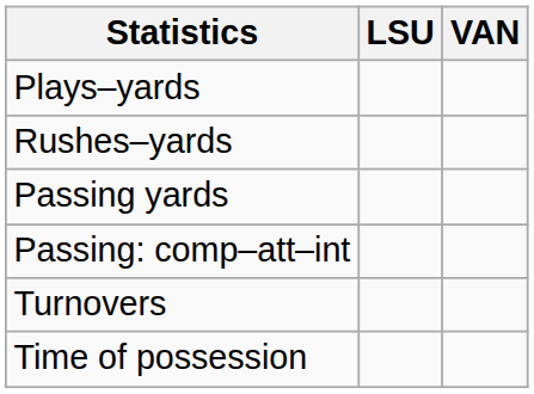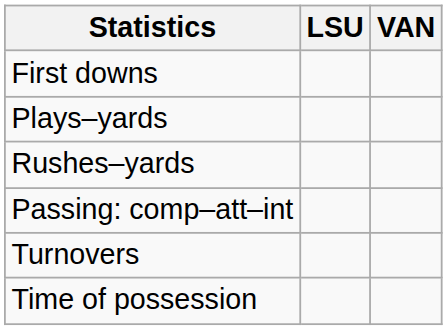+ row: First downs
- row: Passing yards
